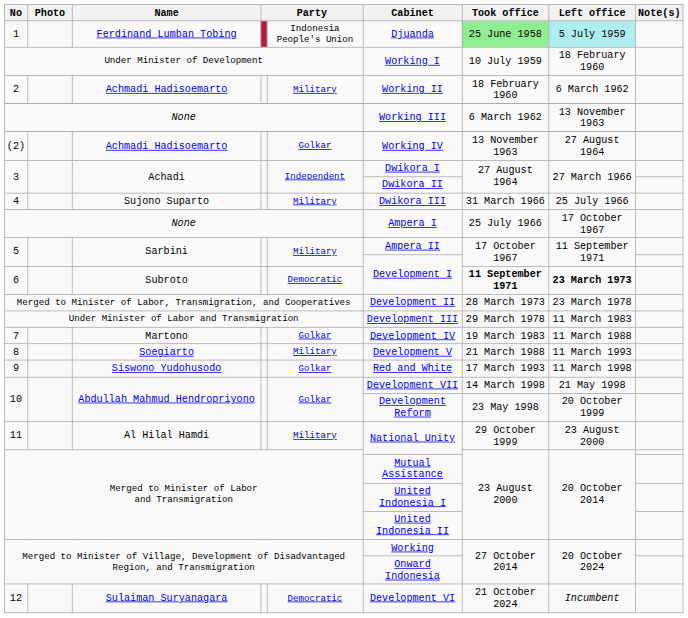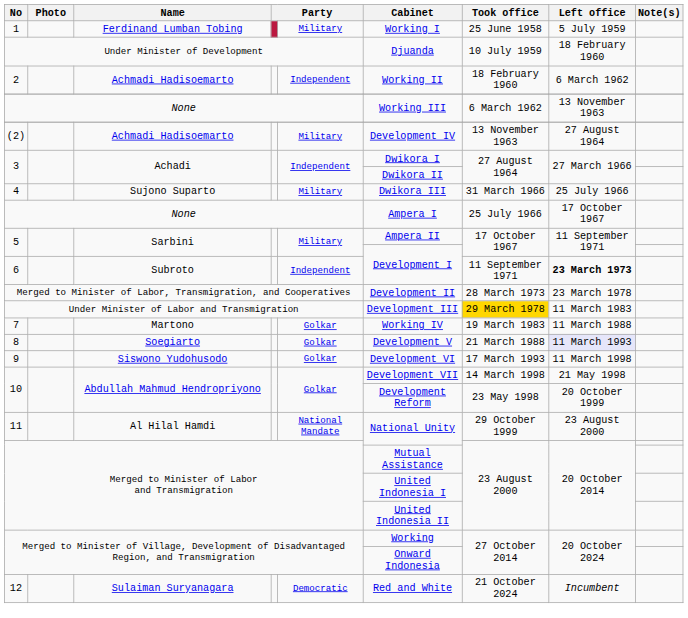1 | column 5: Indonesia People's Union -> Military
1 | Cabinet: Djuanda -> Working I
1 | Took office: lightgreen background -> no background
1 | Left office: paleturquoise background -> no background
Under Minister of Development | Cabinet: Working I -> Djuanda
2 | column 5: Military -> Independent
(2) | column 5: Golkar -> Military
(2) | Cabinet: Working IV -> Development IV
6 | column 5: Democratic -> Independent
6 | Took office: bold -> normal
Under Minister of Labor and Transmigration | Took office: no background -> gold background
7 | Cabinet: Development IV -> Working IV
8 | column 5: Military -> Golkar
8 | Left office: no background -> lavender background
9 | Cabinet: Red and White -> Development VI
11 | column 5: Military -> National Mandate
12 | Cabinet: Development VI -> Red and White
